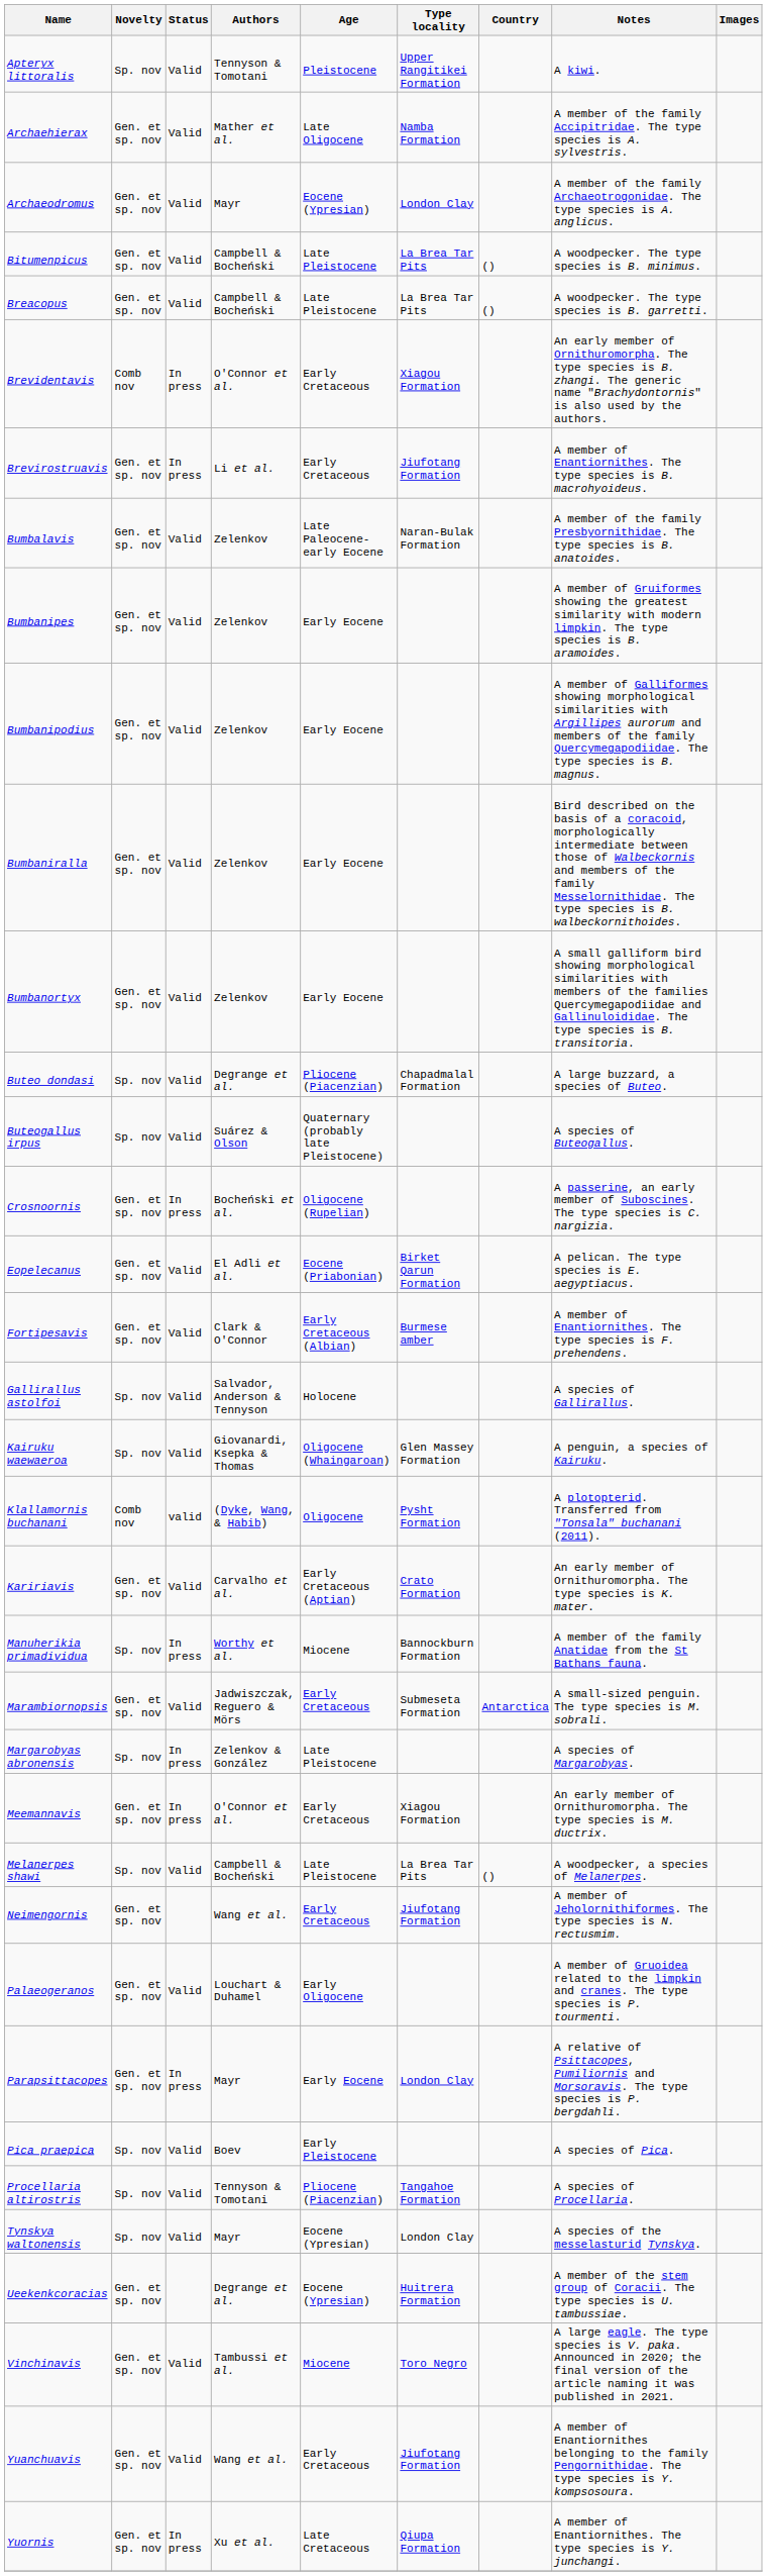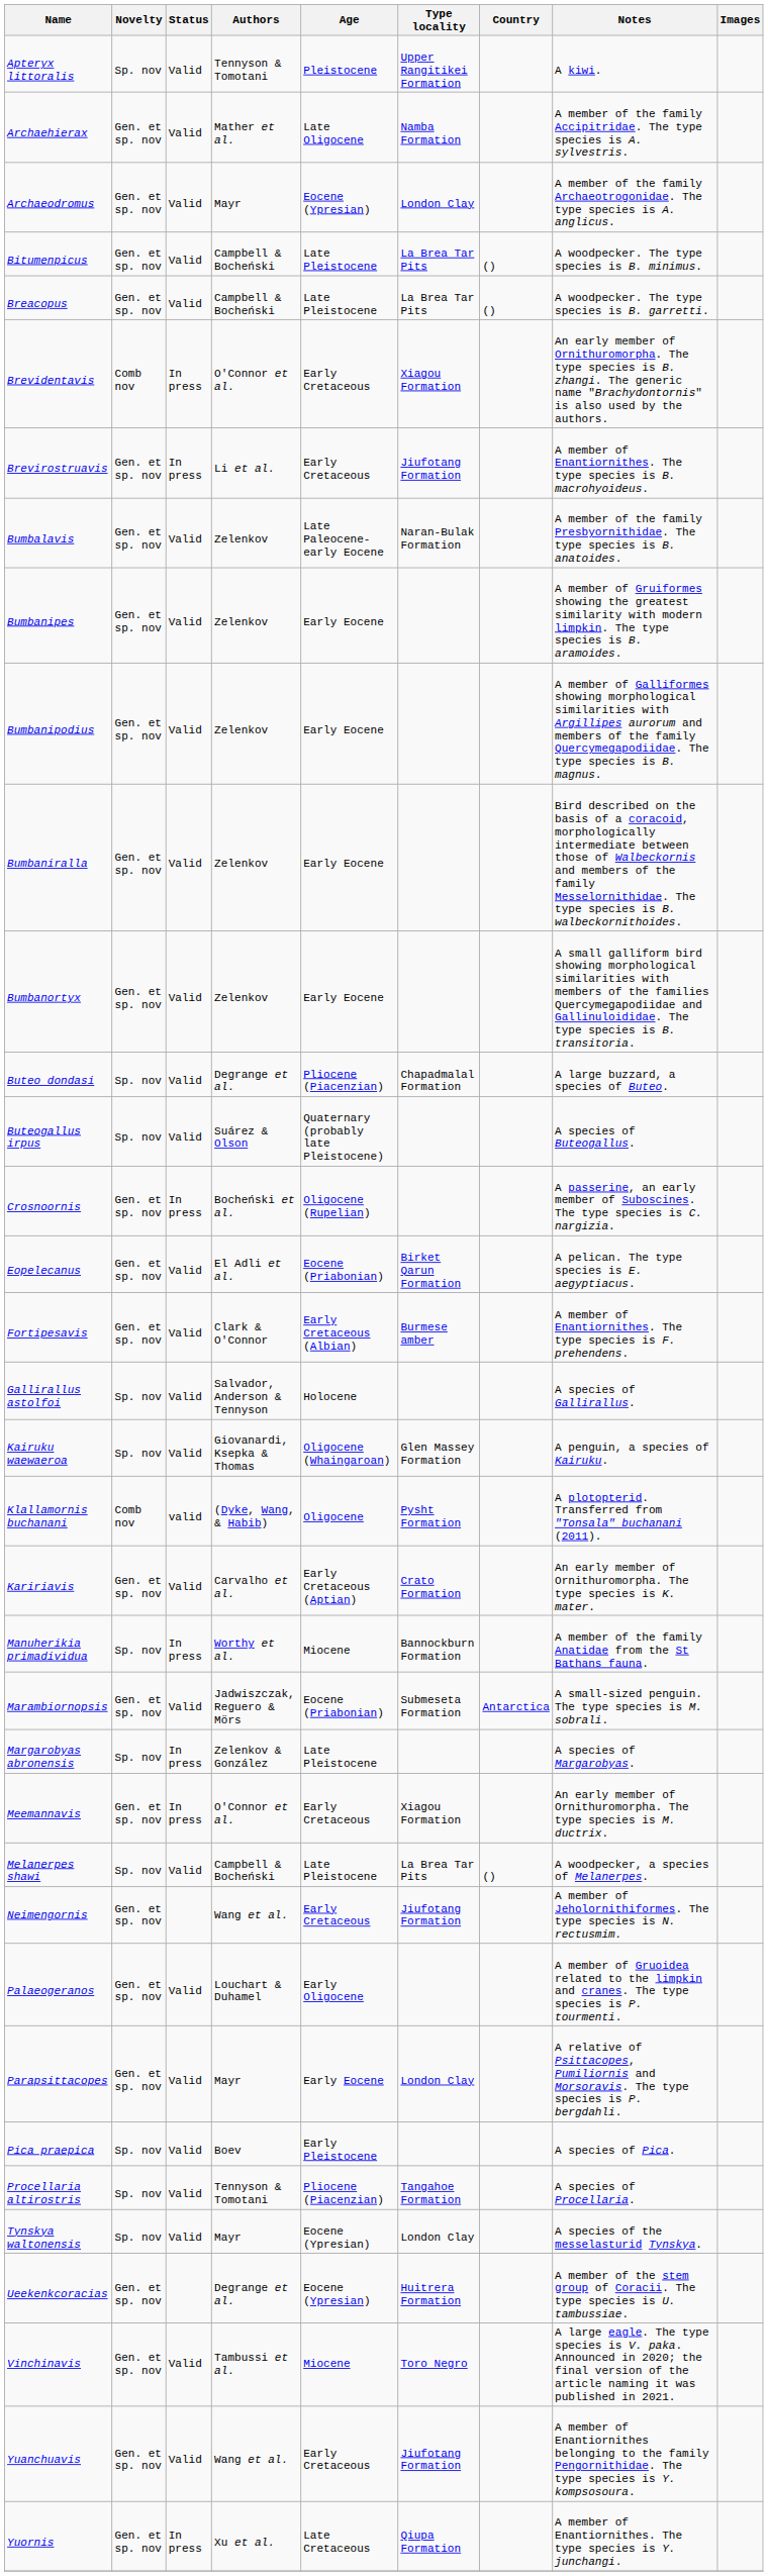Marambiornopsis | Age: Early Cretaceous -> Eocene (Priabonian)
Parapsittacopes | Status: In press -> Valid
